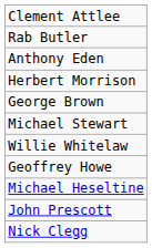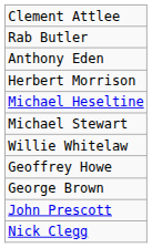row 5 | column 1: George Brown -> Michael Heseltine
row 9 | column 1: Michael Heseltine -> George Brown
